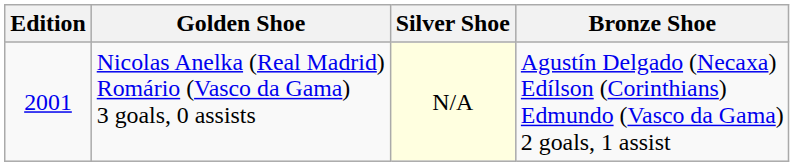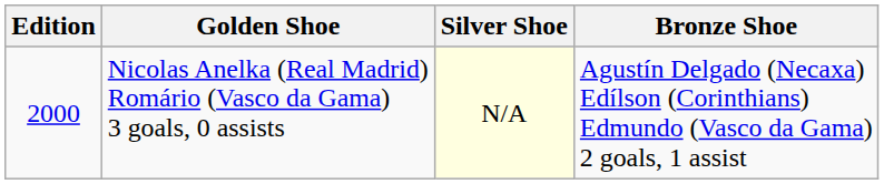row 2 | Edition: 2001 -> 2000
